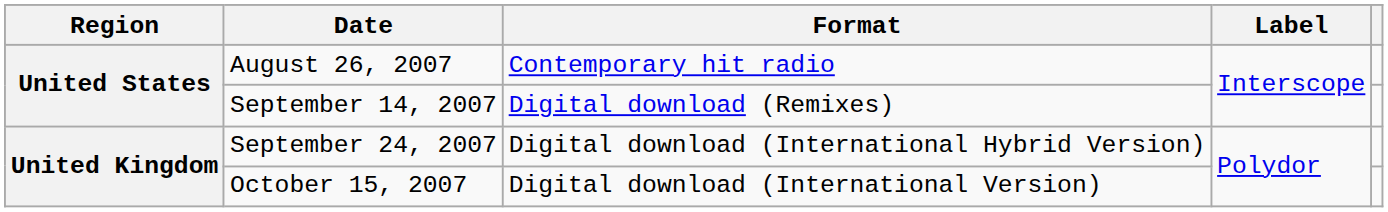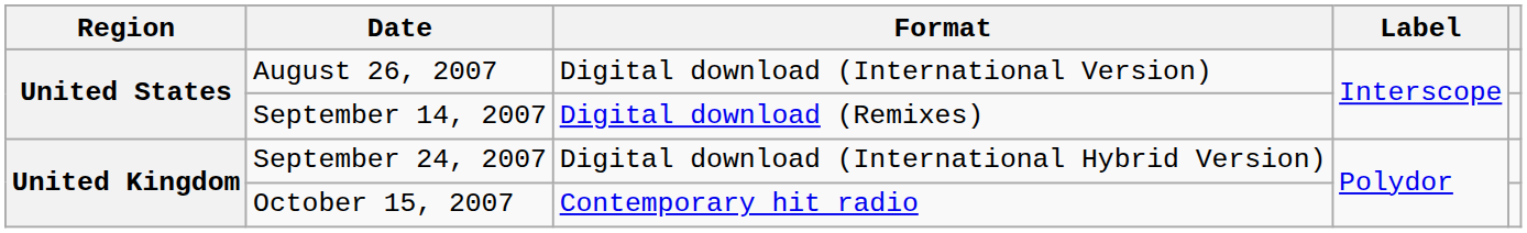August 26, 2007 | Format: Contemporary hit radio -> Digital download (International Version)
October 15, 2007 | Format: Digital download (International Version) -> Contemporary hit radio
